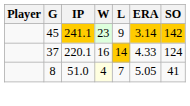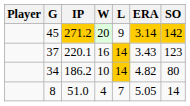45 | IP: 241.1 -> 271.2
45 | W: 23 -> 20
37 | ERA: 4.33 -> 3.43
37 | SO: 124 -> 123
+ row: 34 | 186.2 | 10 | 14 | 4.82 | 80
8 | W: lightyellow background -> no background
8 | SO: 41 -> 14
